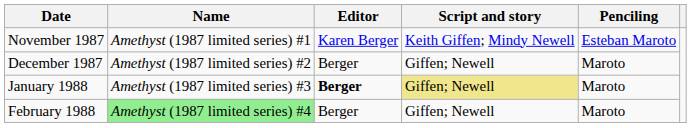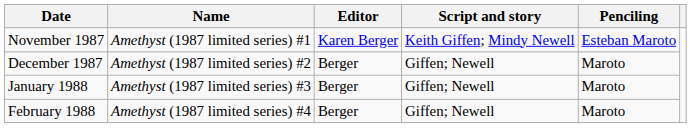January 1988 | Editor: bold -> normal
January 1988 | Script and story: khaki background -> no background
February 1988 | Name: lightgreen background -> no background
